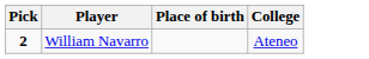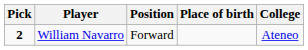+ column: Position | Forward
